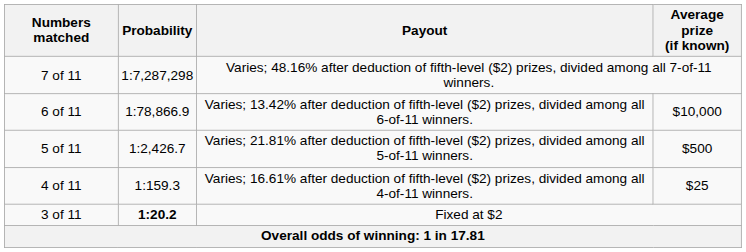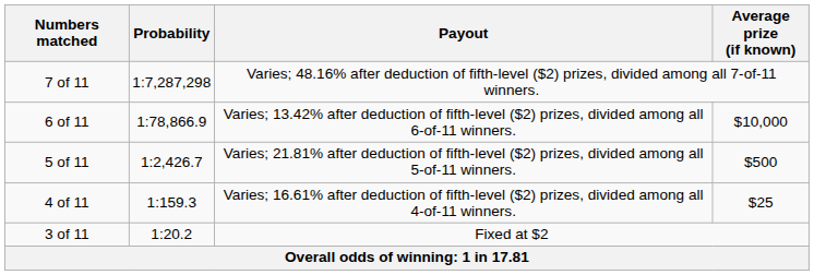3 of 11 | Probability: bold -> normal
